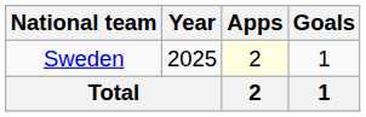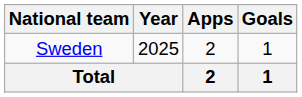Sweden | Apps: lightyellow background -> no background
